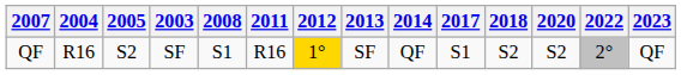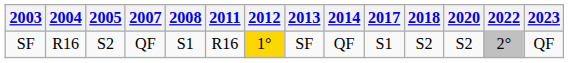columns swapped: 2003 <-> 2007
